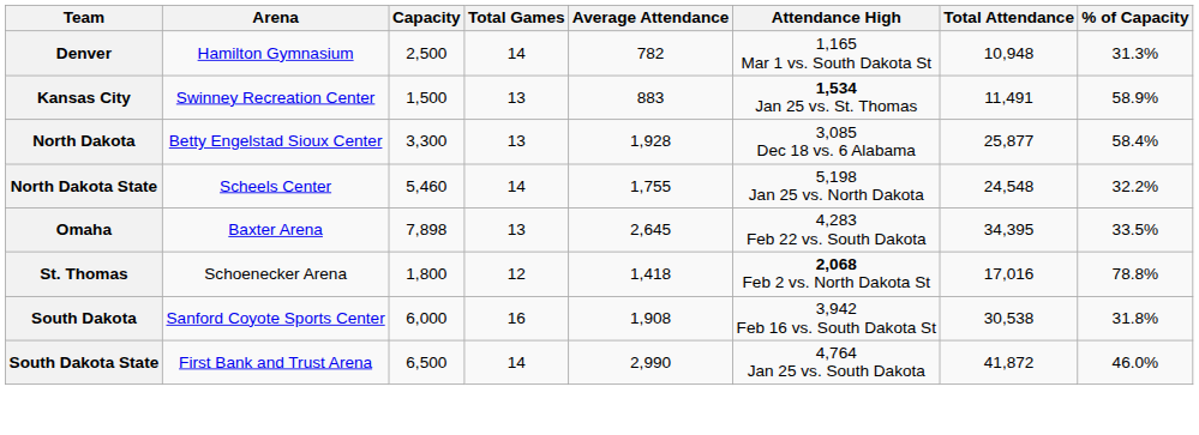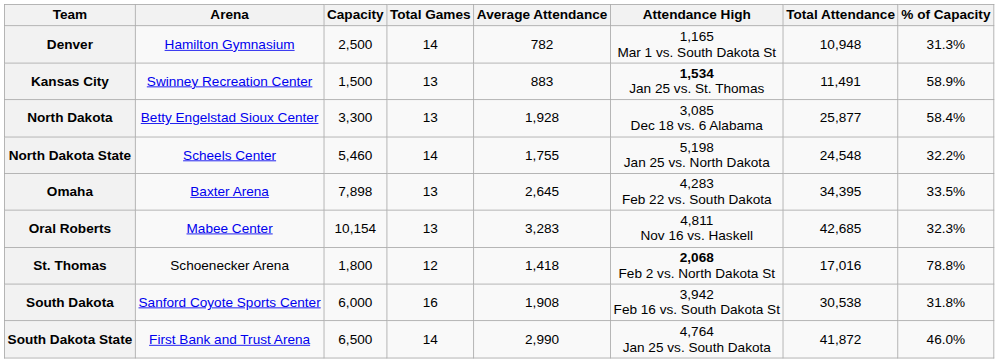+ row: Oral Roberts | Mabee Center | 10,154 | 13 | 3,283 | 4,811 Nov 16 vs. Haskell | 42,685 | 32.3%
